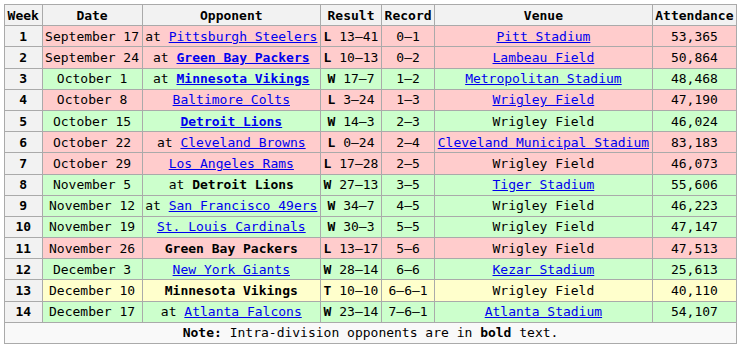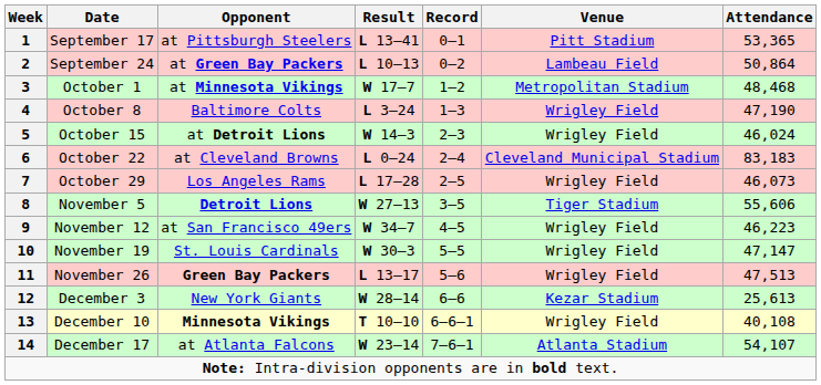5 | Opponent: Detroit Lions -> at Detroit Lions
8 | Opponent: at Detroit Lions -> Detroit Lions
13 | Attendance: 40,110 -> 40,108
